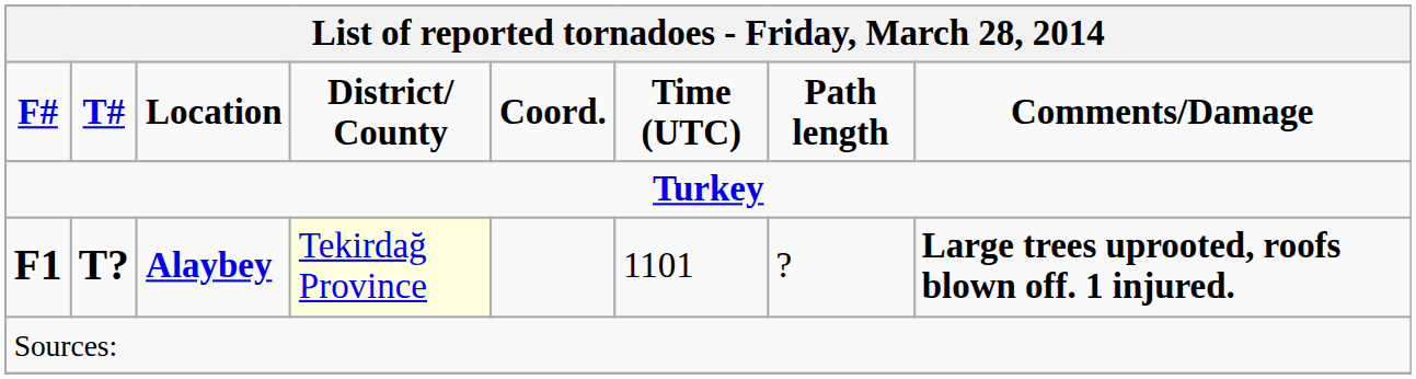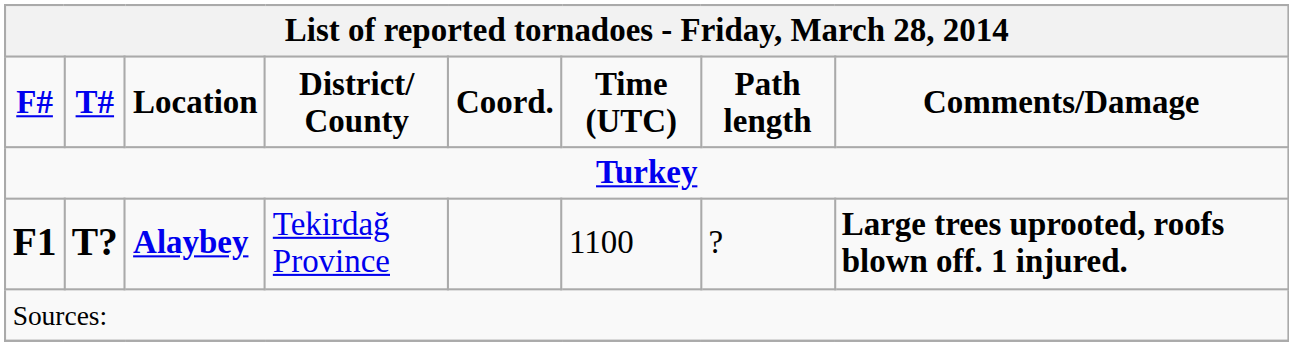F1 | District/ County: lightyellow background -> no background
F1 | Time (UTC): 1101 -> 1100
